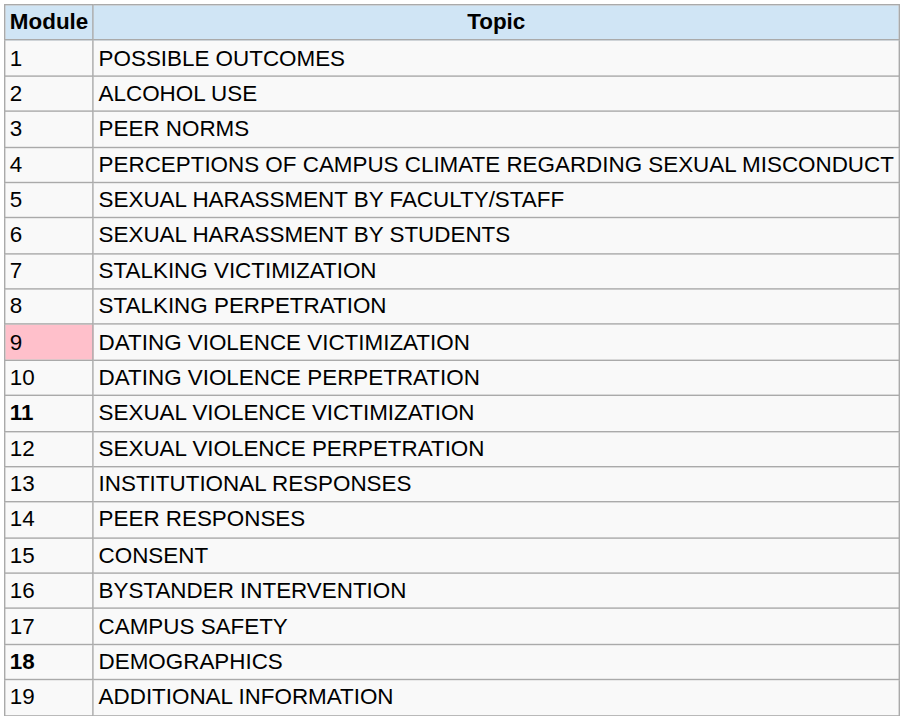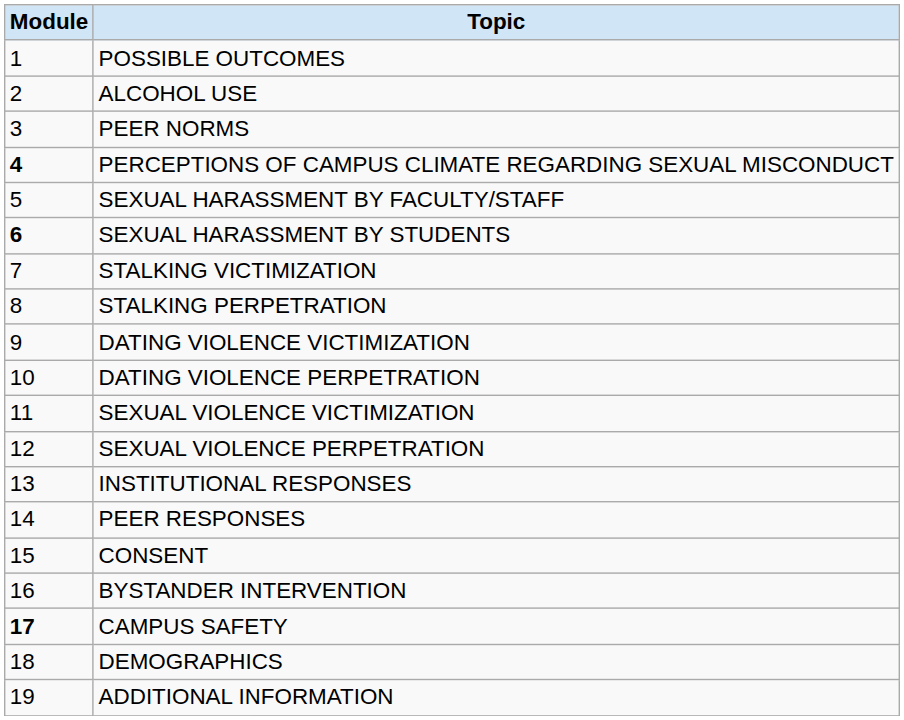PERCEPTIONS OF CAMPUS CLIMATE REGARDING SEXUAL MISCONDUCT | Module: normal -> bold
SEXUAL HARASSMENT BY STUDENTS | Module: normal -> bold
DATING VIOLENCE VICTIMIZATION | Module: pink background -> no background
SEXUAL VIOLENCE VICTIMIZATION | Module: bold -> normal
CAMPUS SAFETY | Module: normal -> bold
DEMOGRAPHICS | Module: bold -> normal
